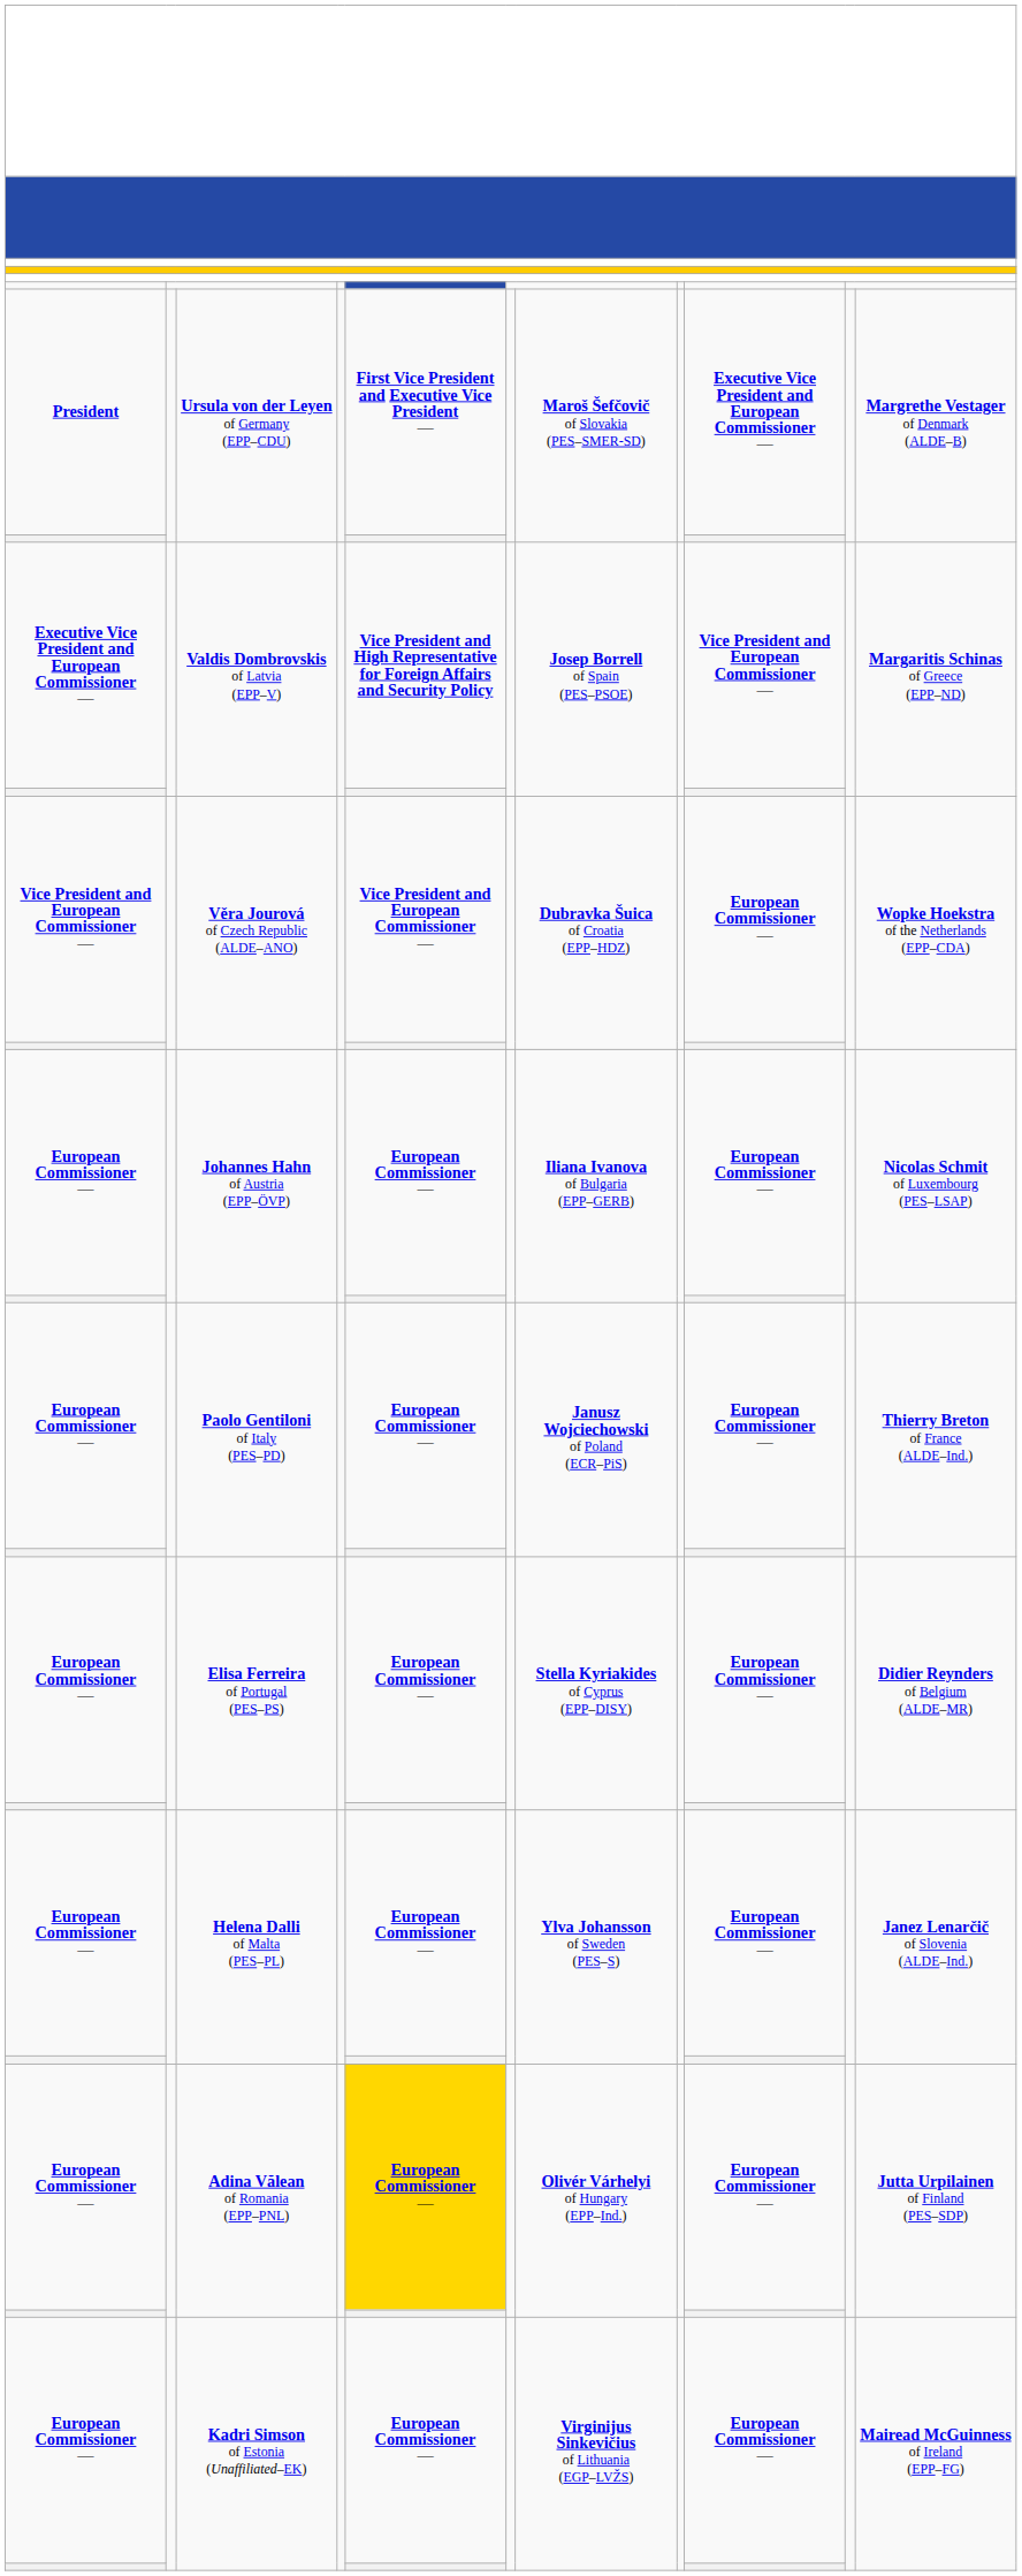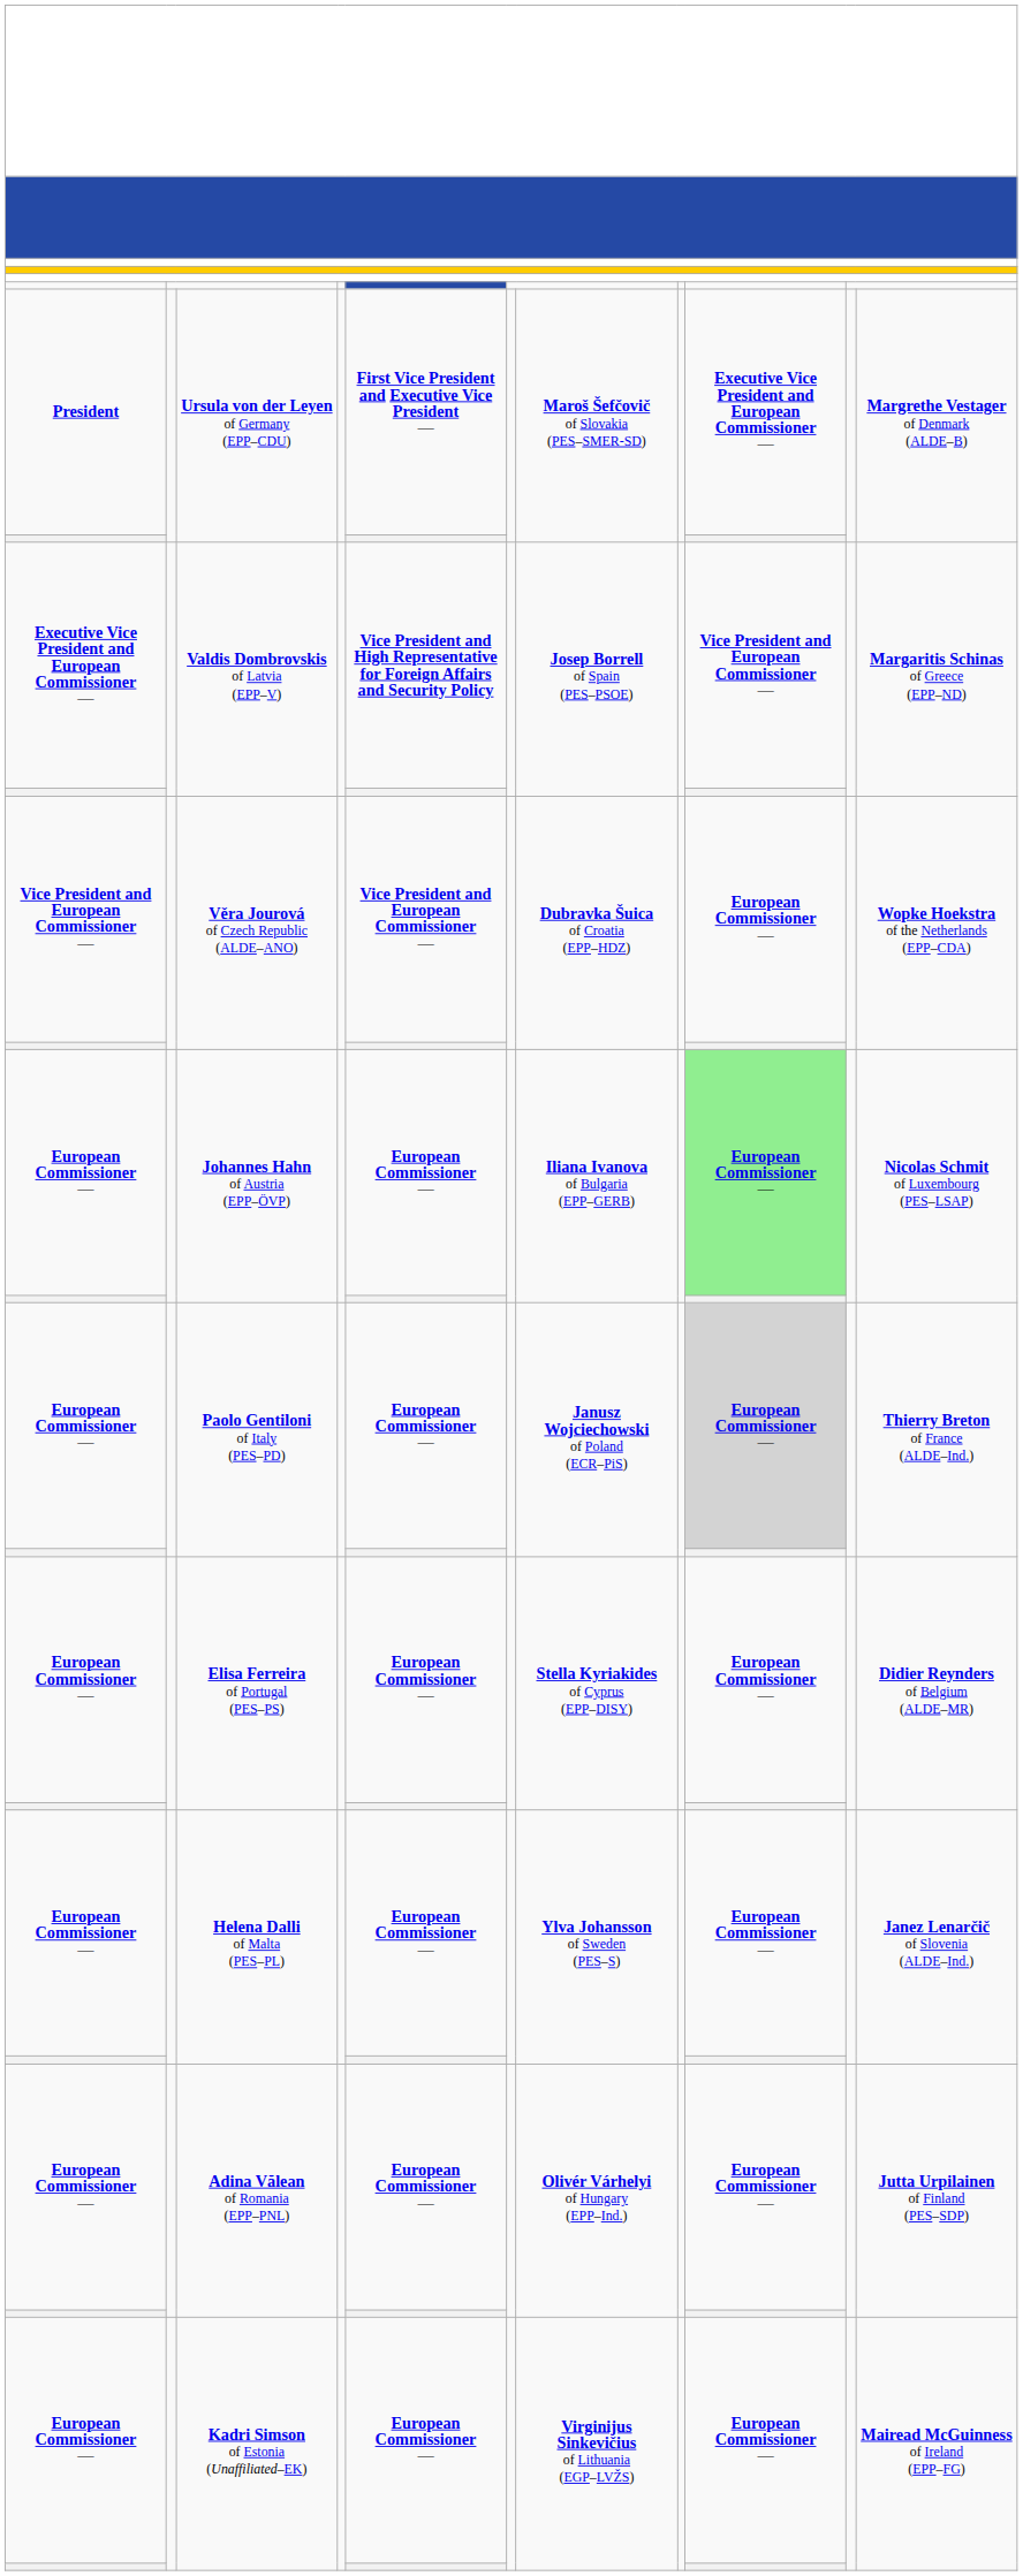European Commissioner — / Johannes Hahn of Austria (EPP–ÖVP) | column 9: no background -> lightgreen background
European Commissioner — / Paolo Gentiloni of Italy (PES–PD) | column 9: no background -> lightgrey background
European Commissioner — / Adina Vălean of Romania (EPP–PNL) | column 5: gold background -> no background
